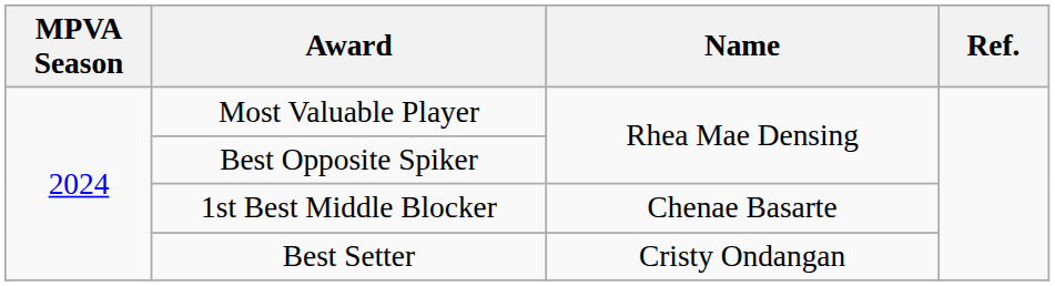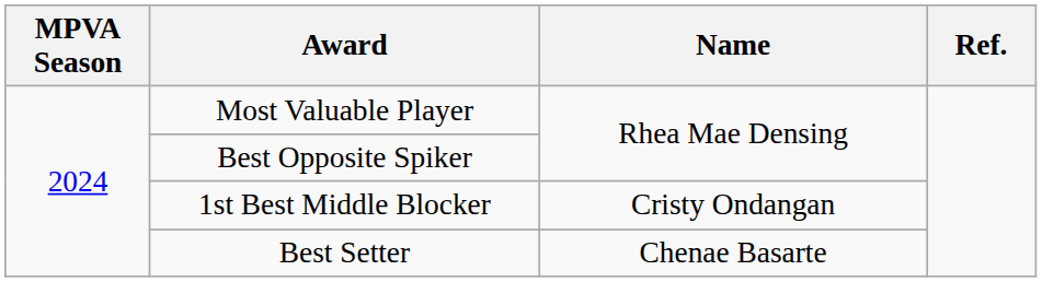1st Best Middle Blocker | Name: Chenae Basarte -> Cristy Ondangan
Best Setter | Name: Cristy Ondangan -> Chenae Basarte
